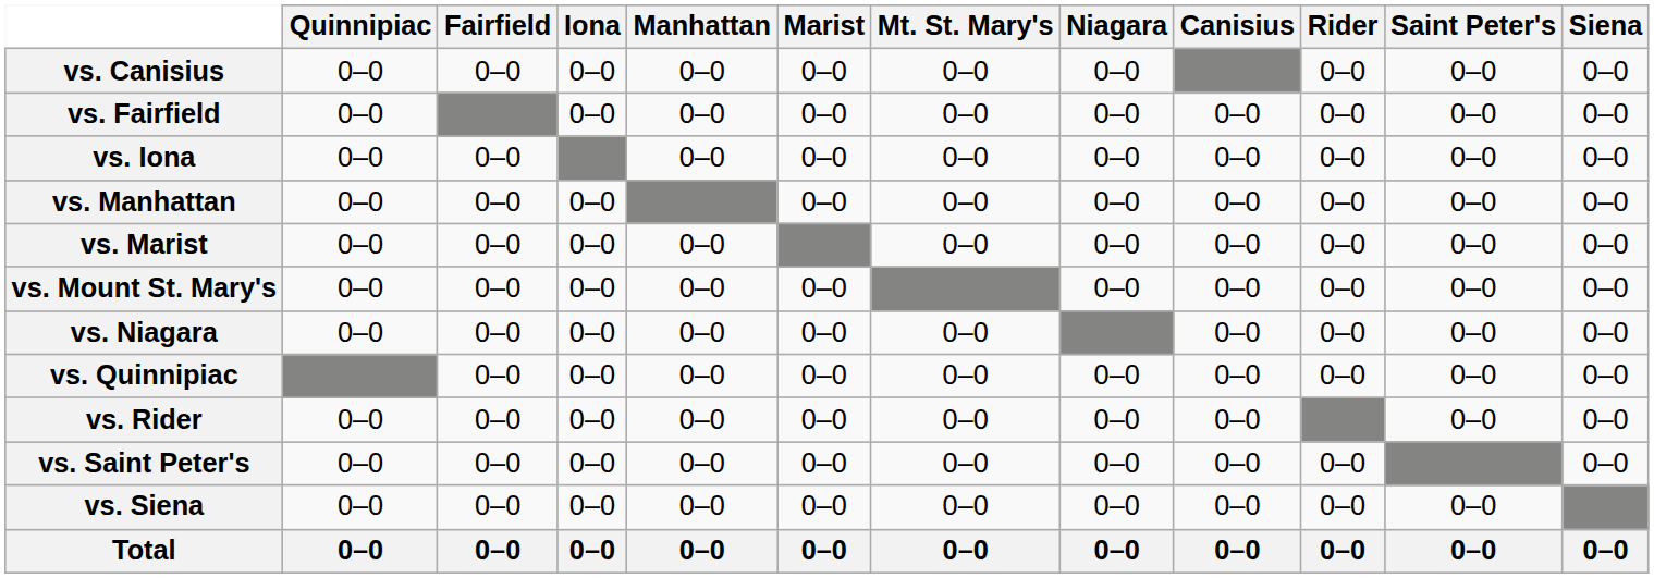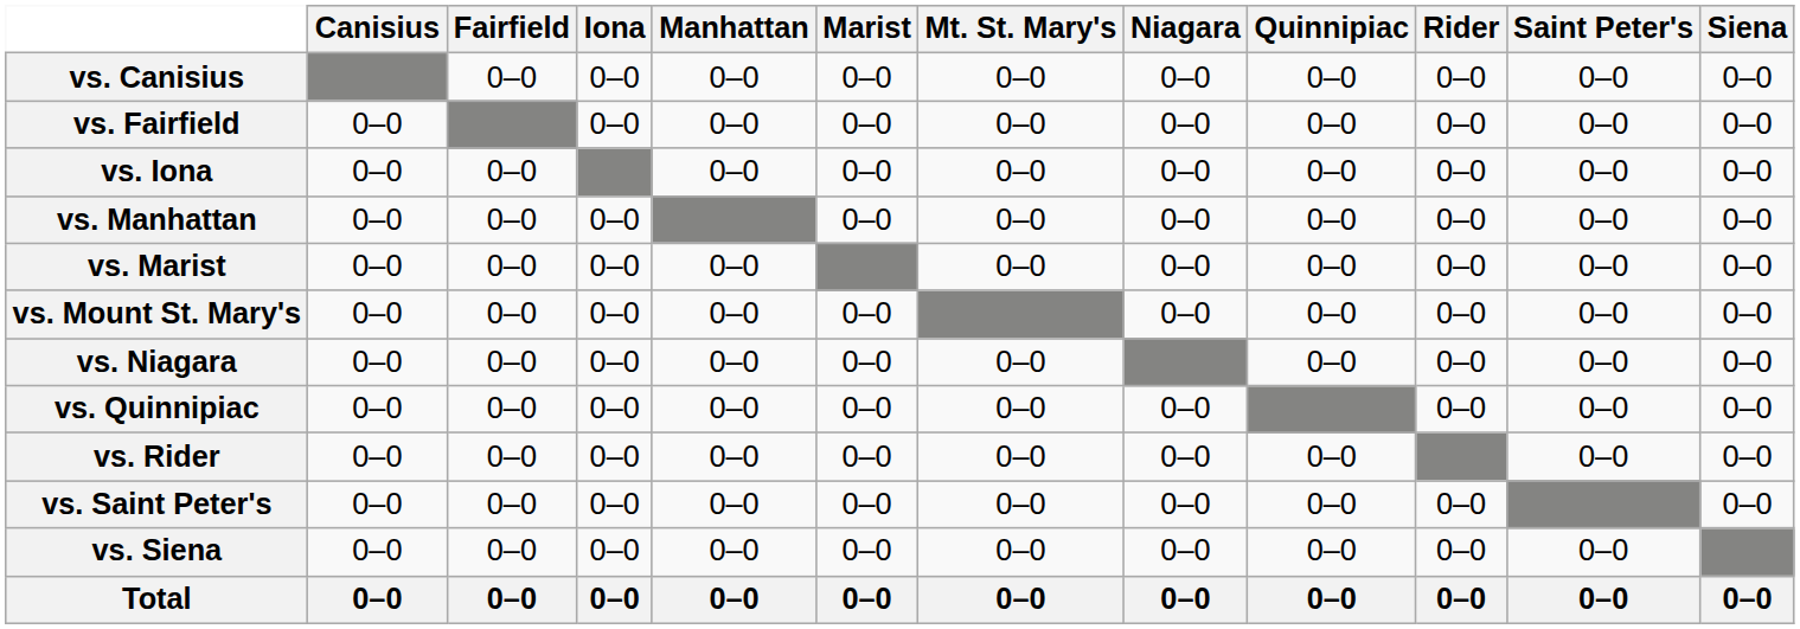columns swapped: Canisius <-> Quinnipiac
